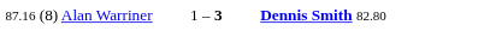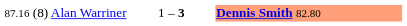87.16 (8) Alan Warriner | column 3: no background -> lightsalmon background
